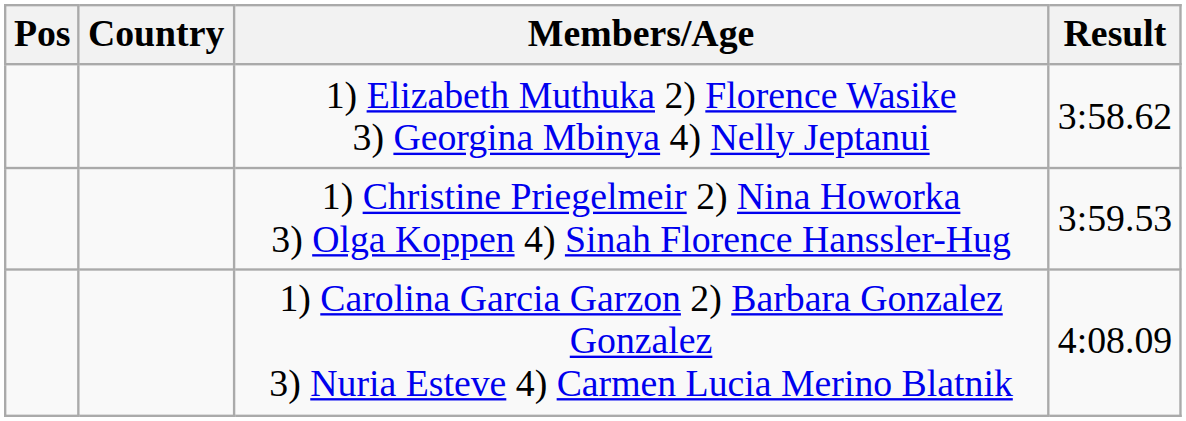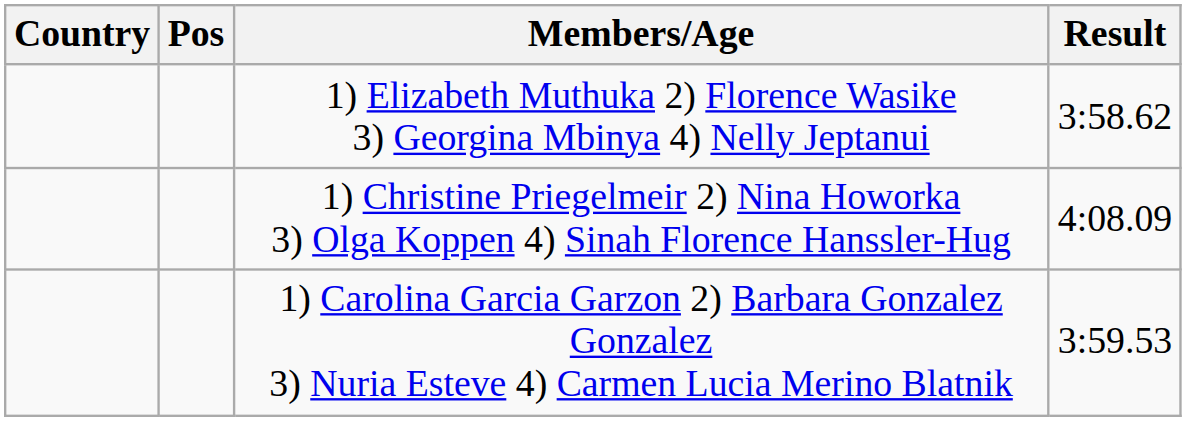columns swapped: Pos <-> Country
row 3 | Result: 3:59.53 -> 4:08.09
row 4 | Result: 4:08.09 -> 3:59.53
